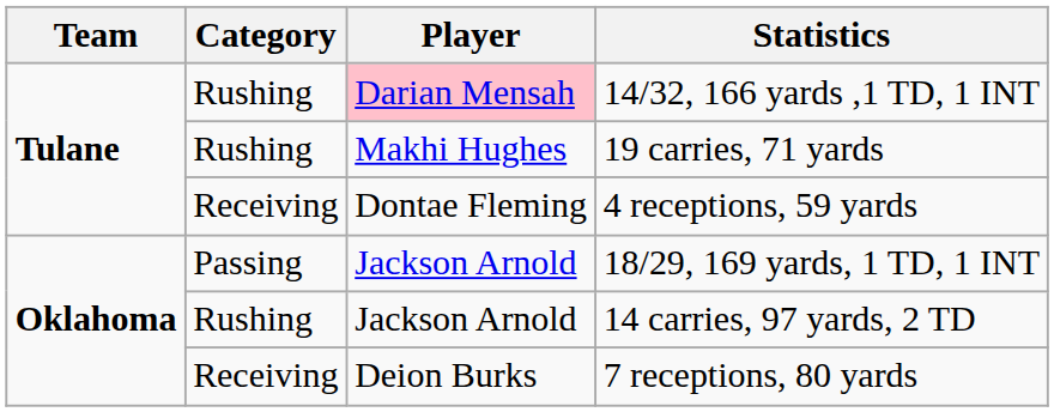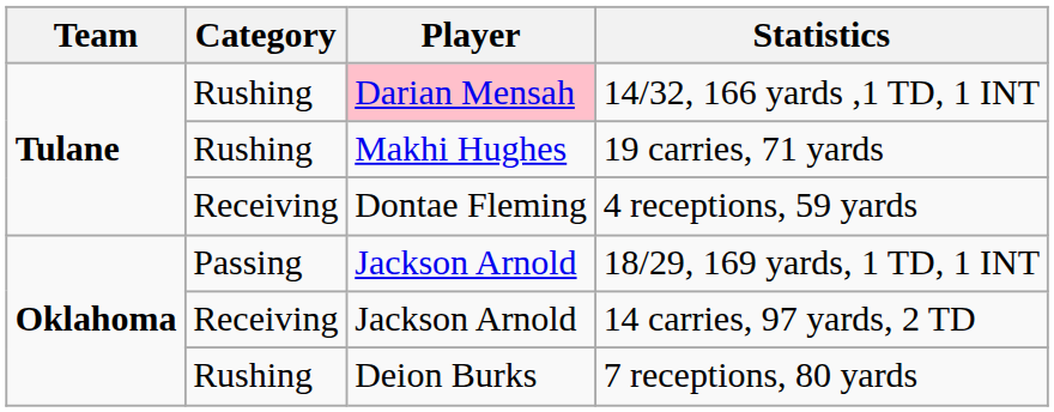14 carries, 97 yards, 2 TD | Category: Rushing -> Receiving
7 receptions, 80 yards | Category: Receiving -> Rushing
